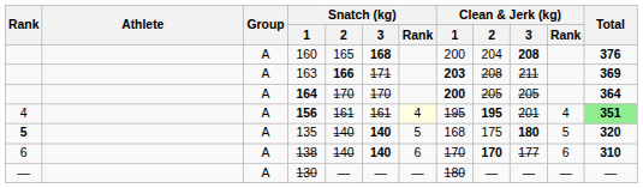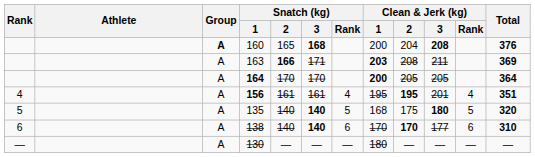160 | Group: normal -> bold
156 | Snatch (kg) / Rank: lightyellow background -> no background
156 | Total: lightgreen background -> no background
135 | Rank: bold -> normal
